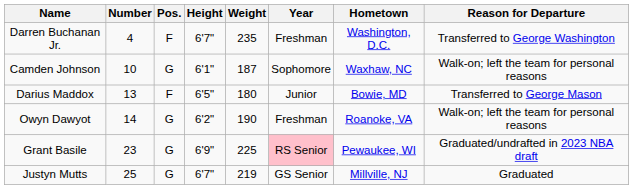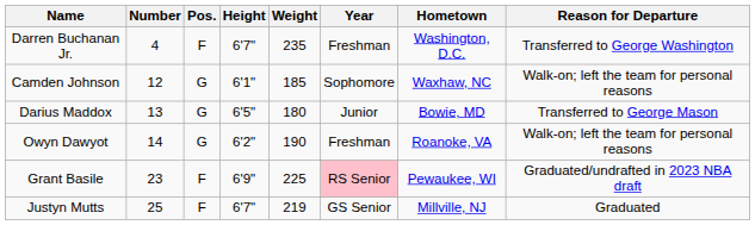Camden Johnson | Number: 10 -> 12
Camden Johnson | Weight: 187 -> 185
Darius Maddox | Pos.: F -> G
Grant Basile | Pos.: G -> F
Justyn Mutts | Pos.: G -> F
